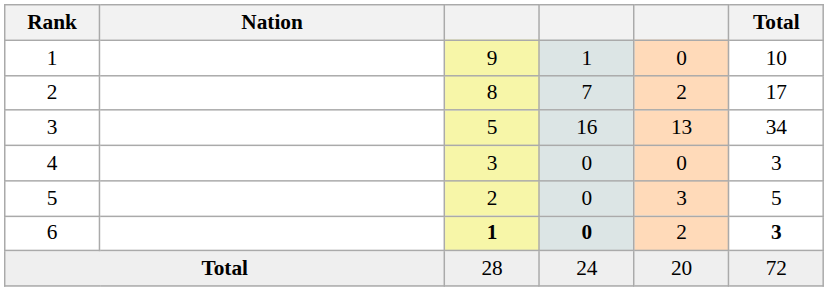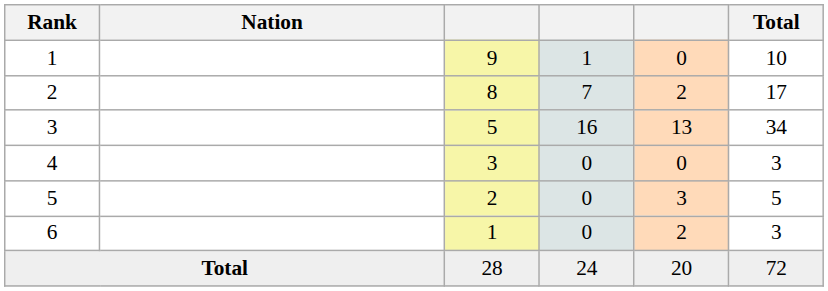6 | column 3: bold -> normal
6 | column 4: bold -> normal
6 | Total: bold -> normal
